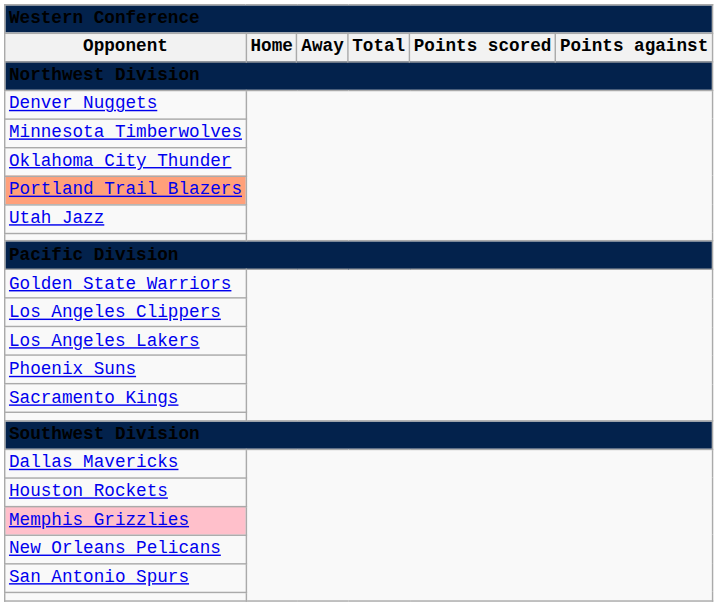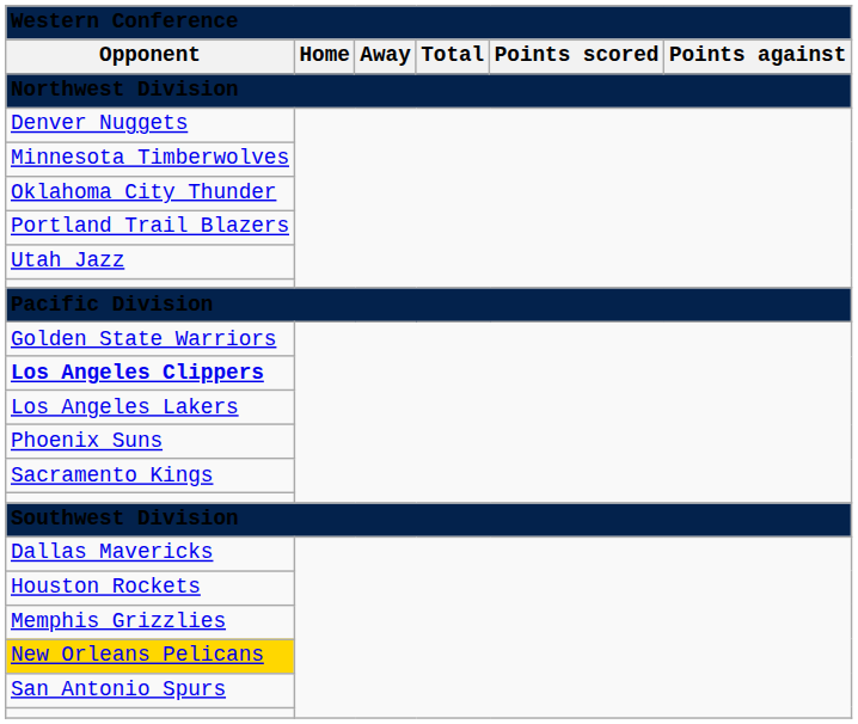Portland Trail Blazers | column 1: lightsalmon background -> no background
Los Angeles Clippers | column 1: normal -> bold
Memphis Grizzlies | column 1: pink background -> no background
New Orleans Pelicans | column 1: no background -> gold background
